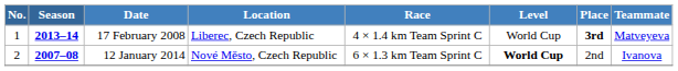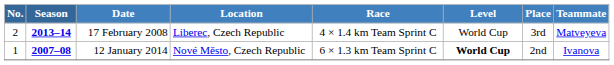17 February 2008 | No.: 1 -> 2
17 February 2008 | Place: bold -> normal
12 January 2014 | No.: 2 -> 1
